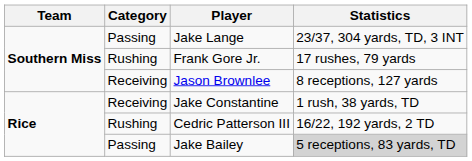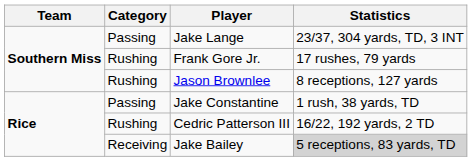Jason Brownlee | Category: Receiving -> Rushing
Jake Constantine | Category: Receiving -> Passing
Jake Bailey | Category: Passing -> Receiving
